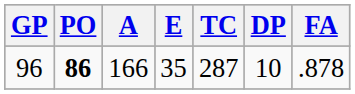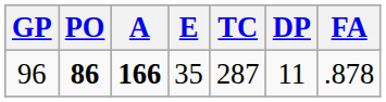row 2 | A: normal -> bold
row 2 | DP: 10 -> 11
